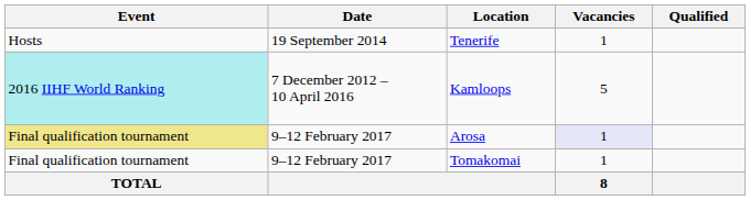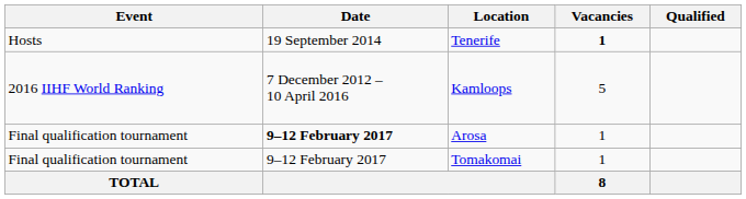Tenerife | Vacancies: normal -> bold
Kamloops | Event: paleturquoise background -> no background
Arosa | Event: khaki background -> no background
Arosa | Date: normal -> bold
Arosa | Vacancies: lavender background -> no background
